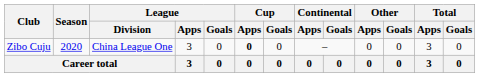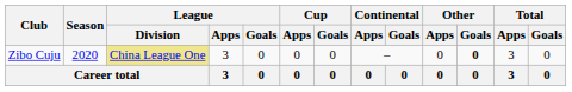Zibo Cuju | League / Division: no background -> khaki background
Zibo Cuju | Cup / Apps: bold -> normal
Zibo Cuju | Other / Goals: normal -> bold
